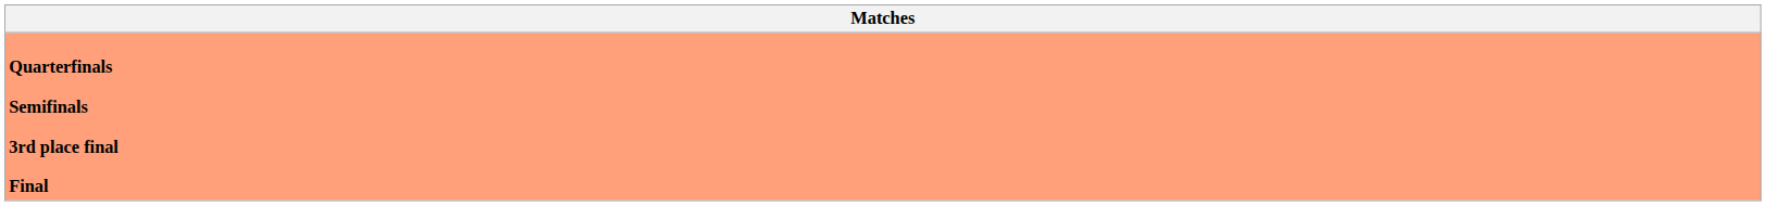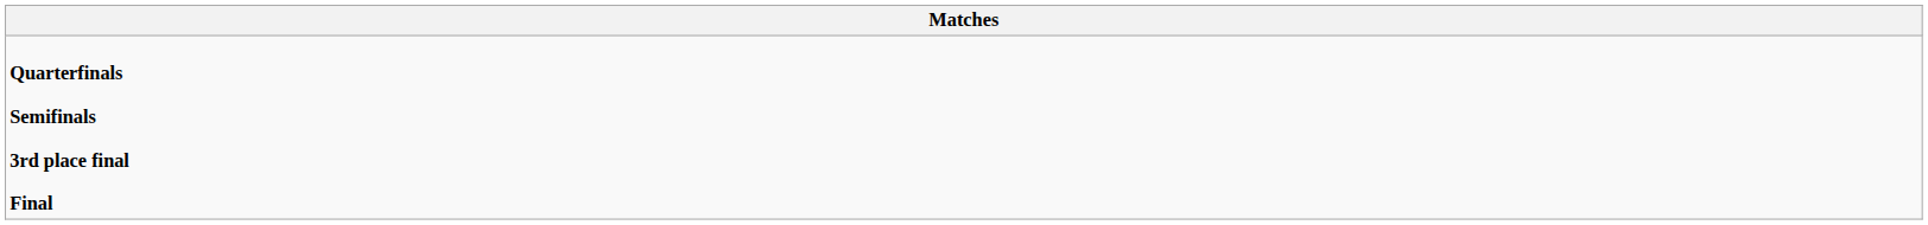row 2 | column 1: lightsalmon background -> no background
